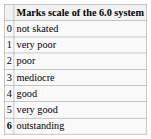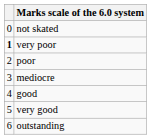very poor | column 1: normal -> bold
outstanding | column 1: bold -> normal
